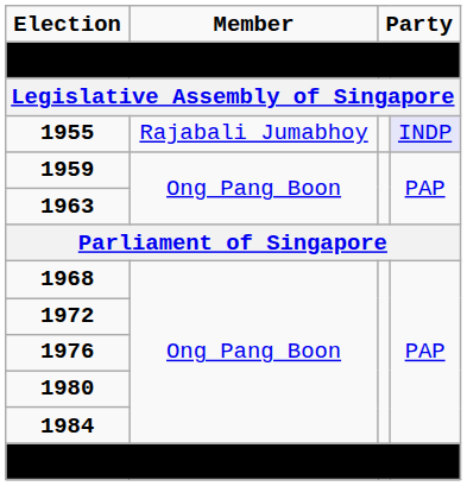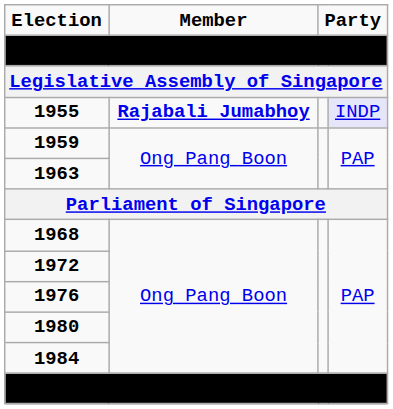1955 | Member: normal -> bold
